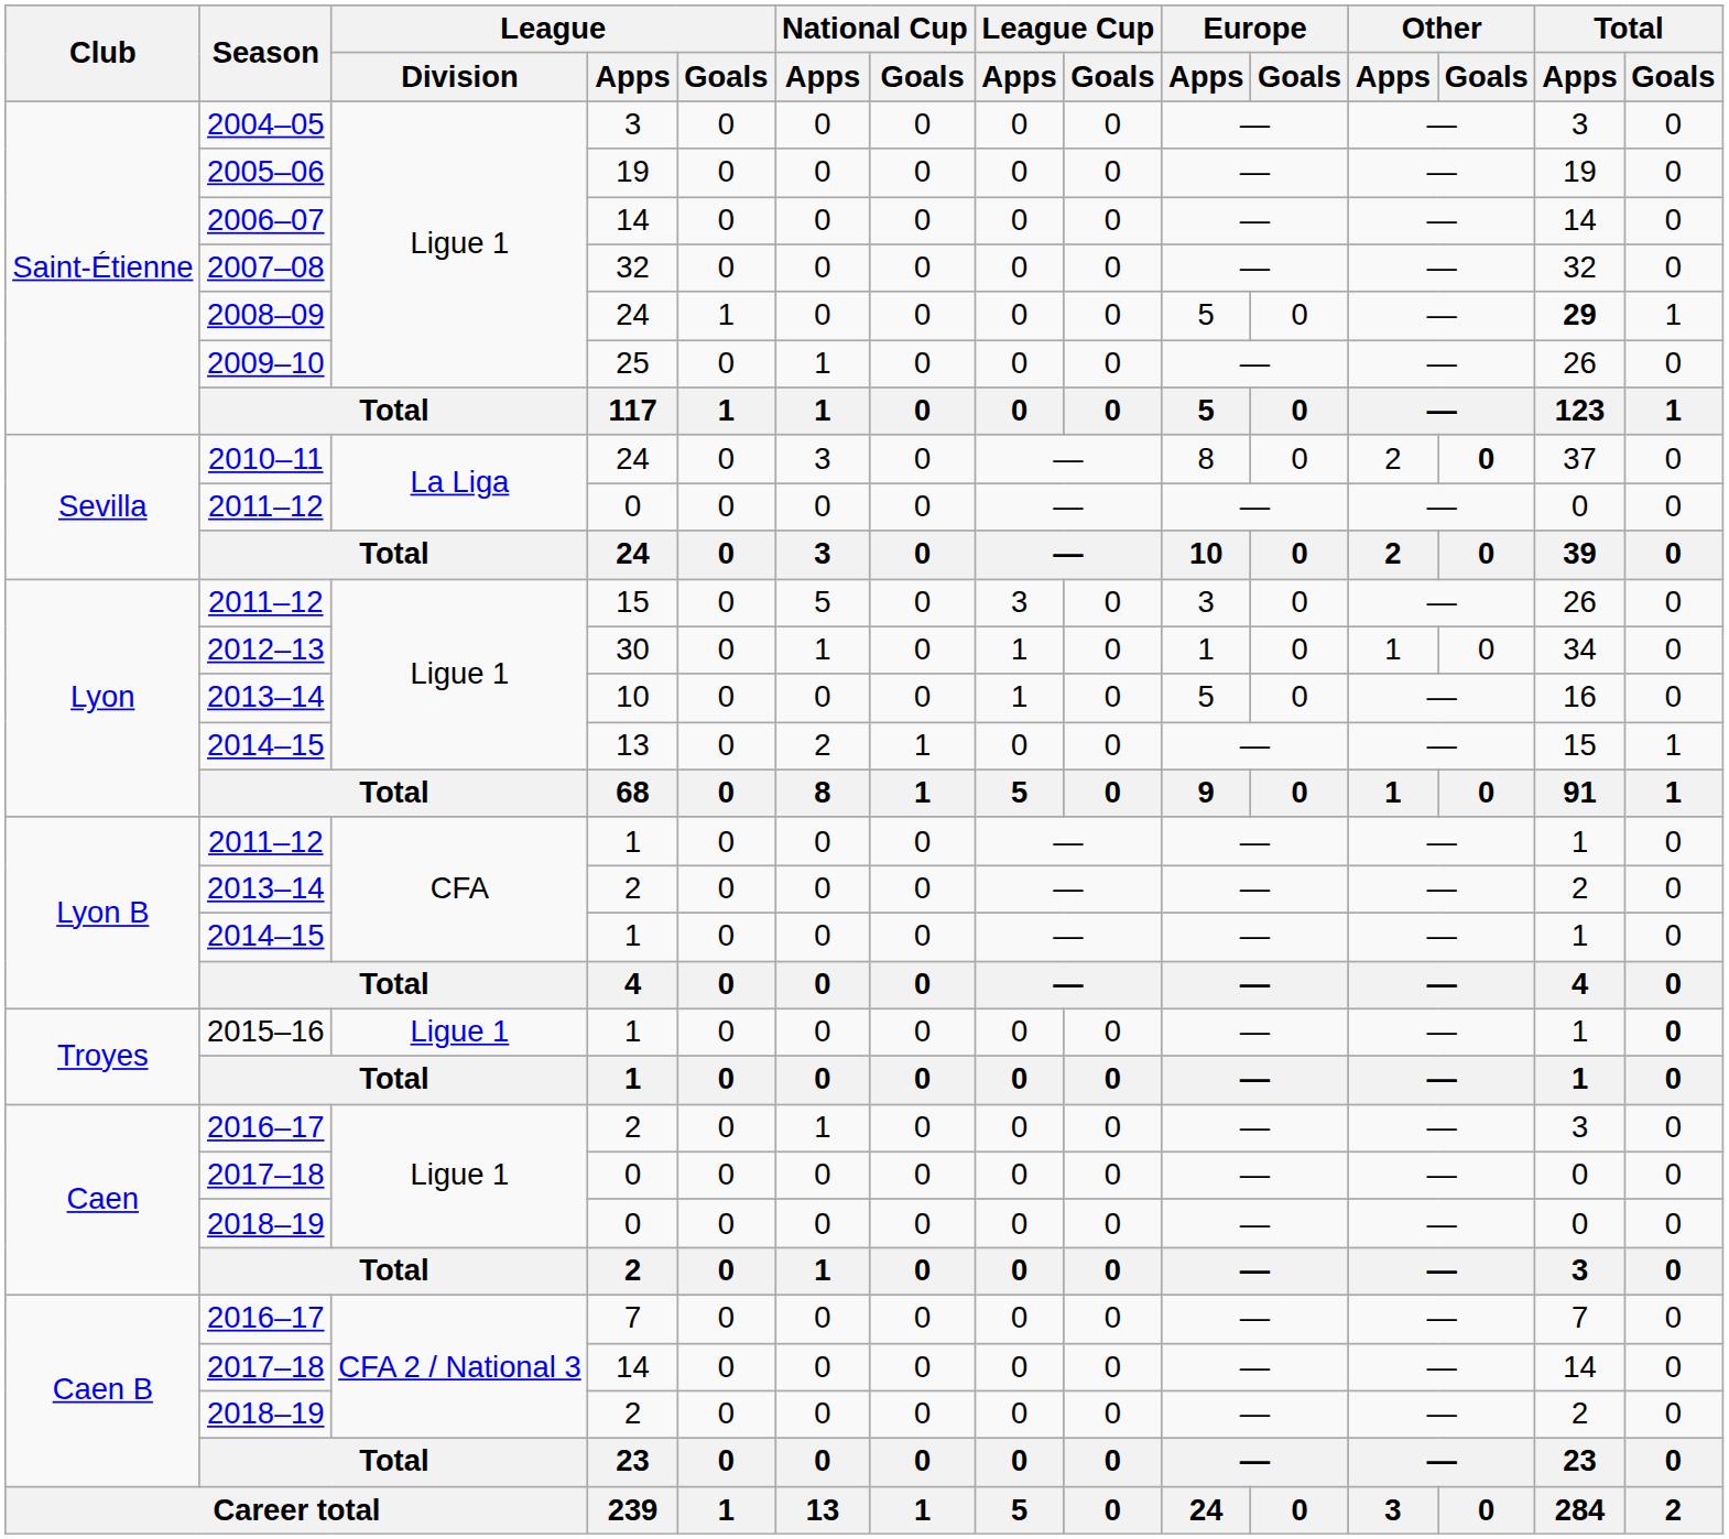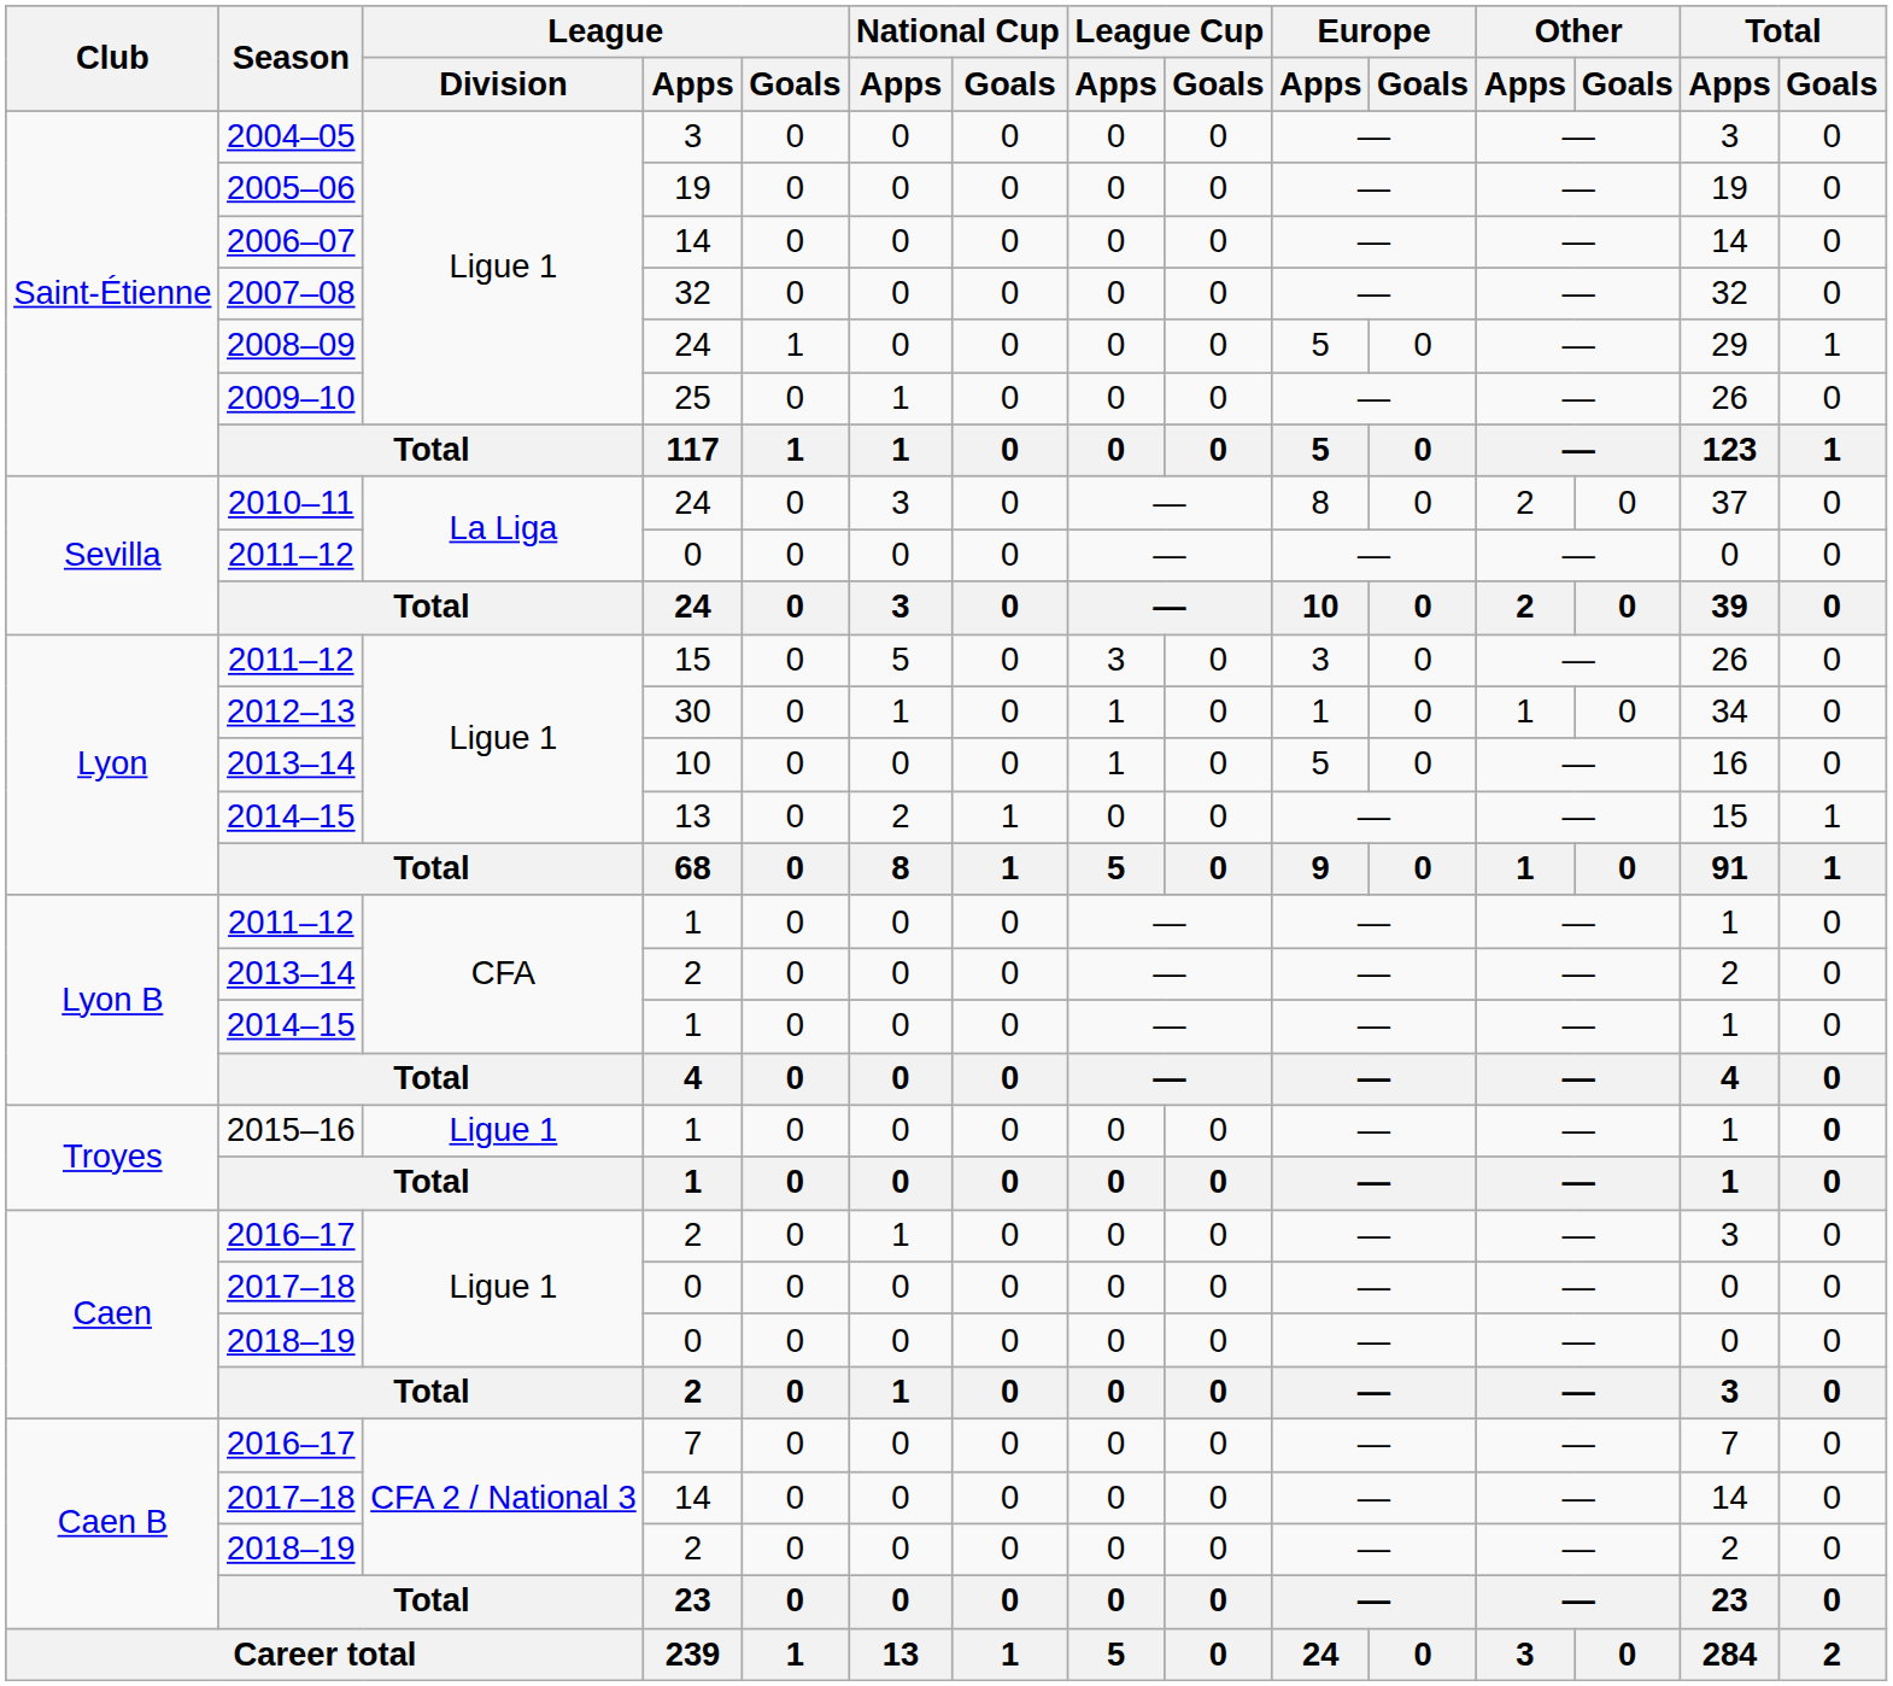2008–09 | Total / Apps: bold -> normal
2010–11 | Other / Goals: bold -> normal
